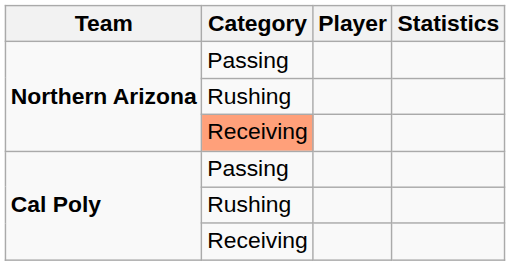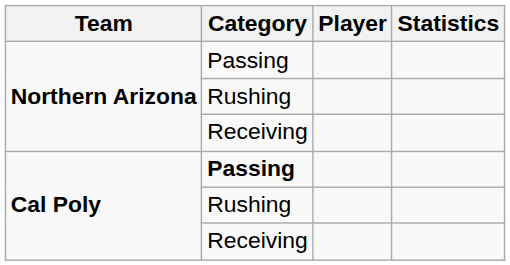Northern Arizona / Receiving | Category: lightsalmon background -> no background
Cal Poly / Passing | Category: normal -> bold
